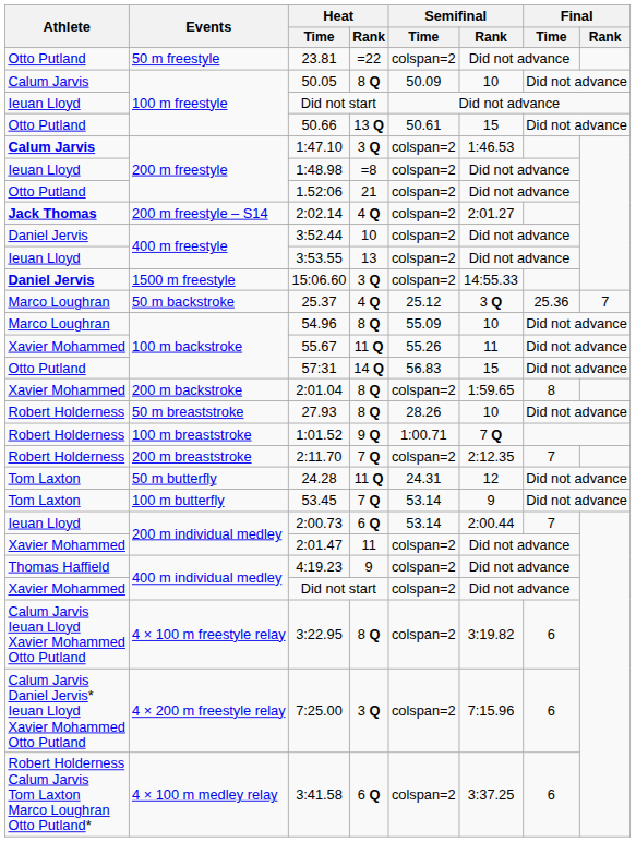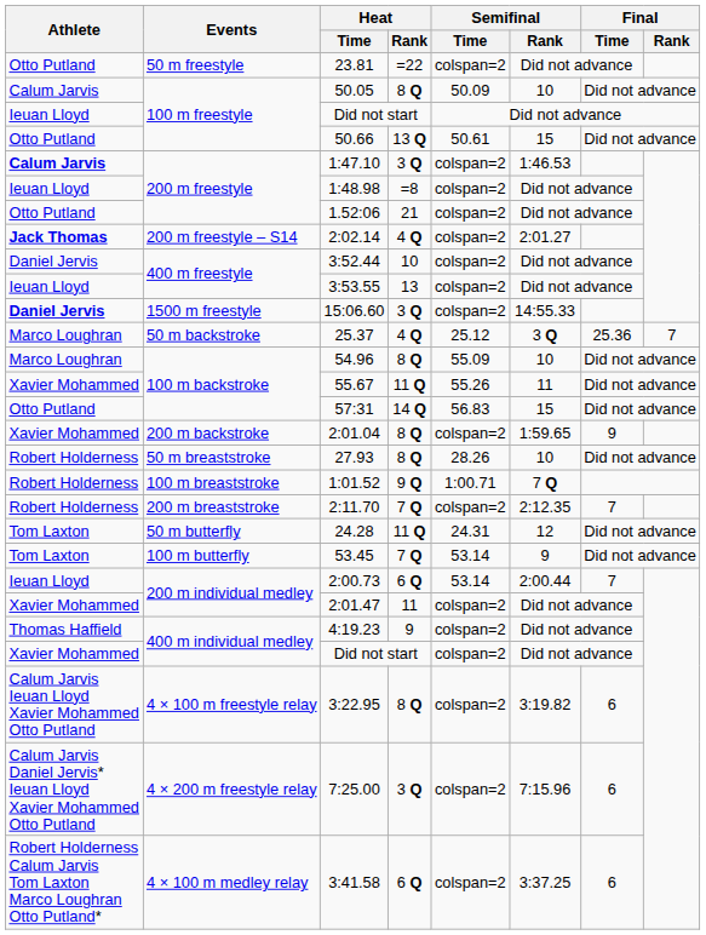2:01.04 | Final / Time: 8 -> 9
